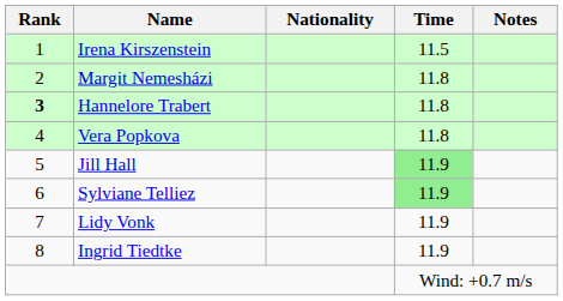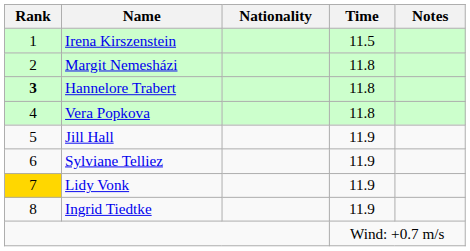Jill Hall | Time: lightgreen background -> no background
Sylviane Telliez | Time: lightgreen background -> no background
Lidy Vonk | Rank: no background -> gold background
